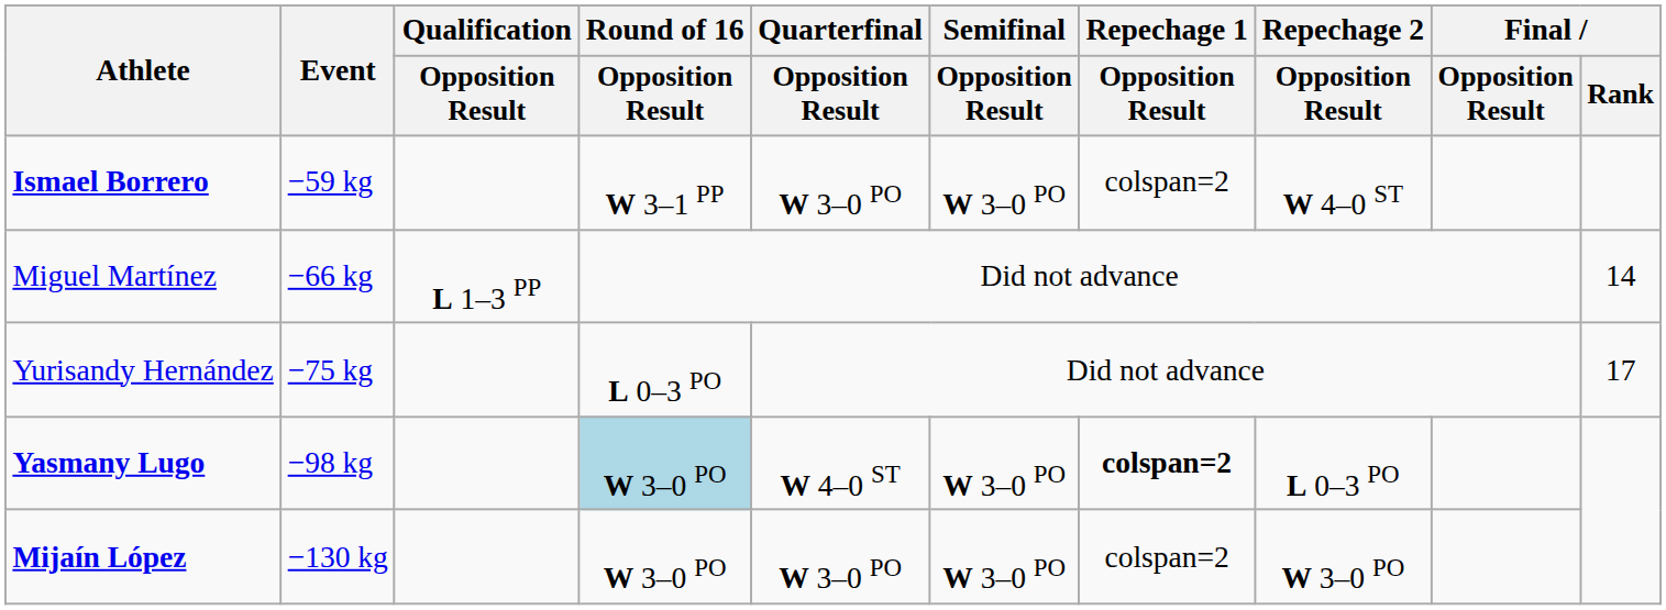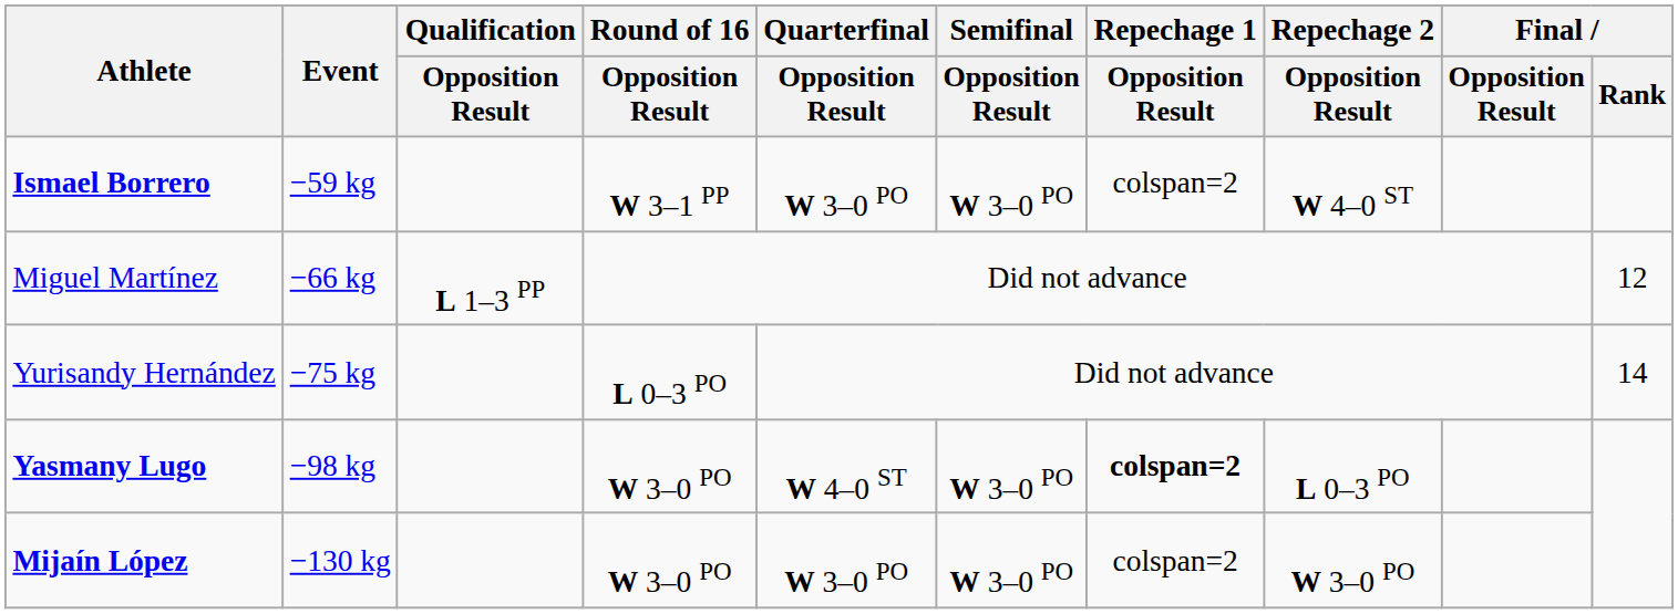Miguel Martínez | Final / Rank: 14 -> 12
Yurisandy Hernández | Final / Rank: 17 -> 14
Yasmany Lugo | Round of 16 / Opposition Result: lightblue background -> no background
